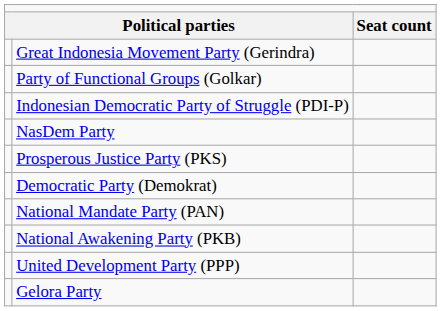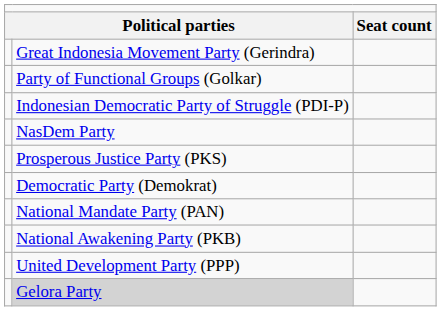Gelora Party | column 2: no background -> lightgrey background
